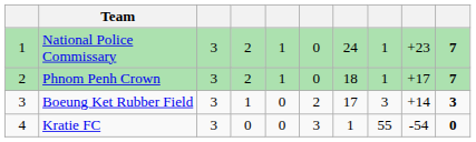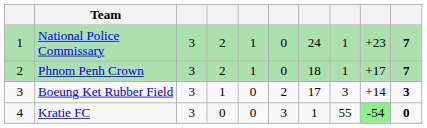Kratie FC | column 9: no background -> lightgreen background
